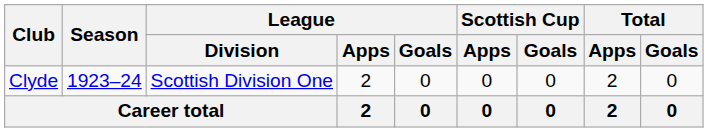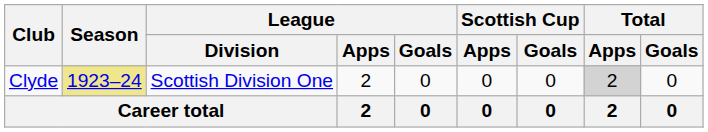Clyde | Season: no background -> khaki background
Clyde | Total / Apps: no background -> lightgrey background
